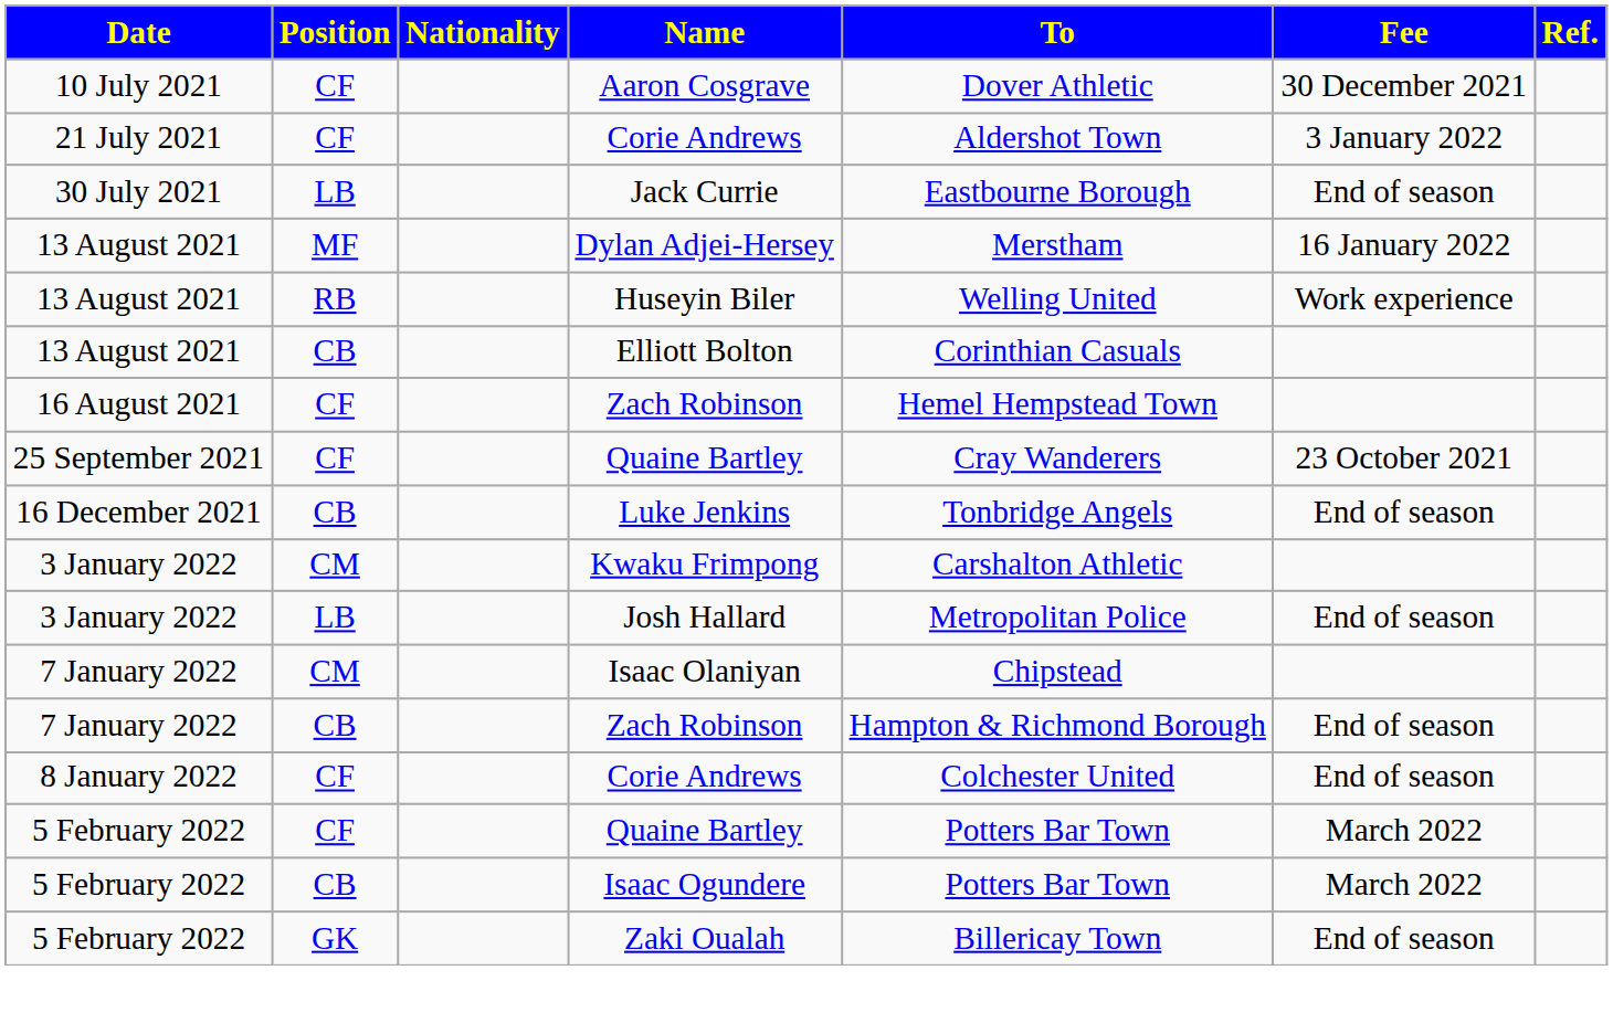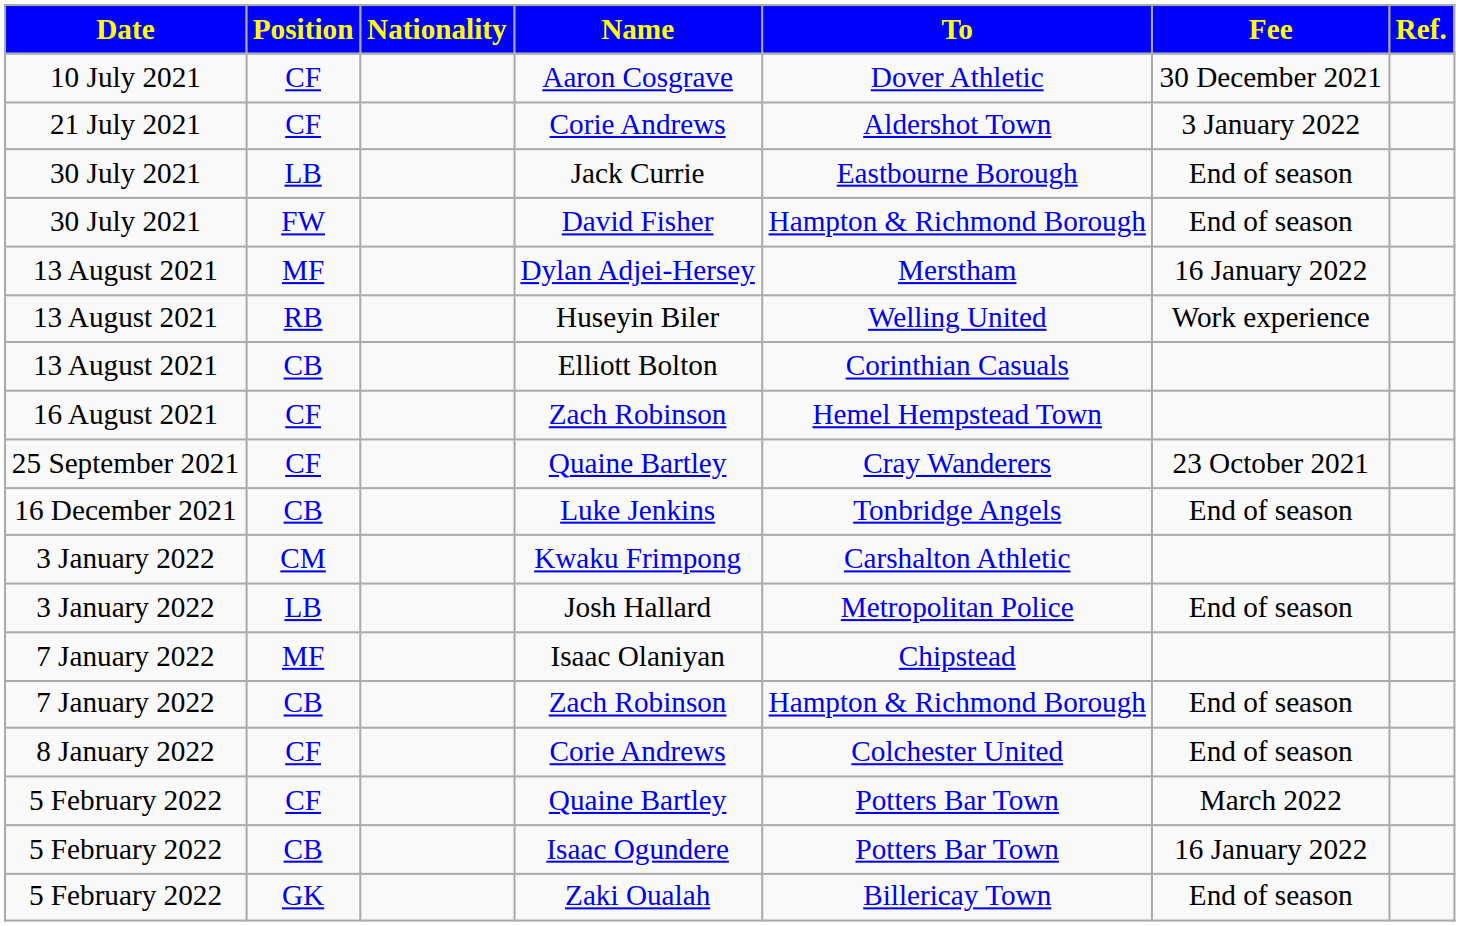+ row: 30 July 2021 | FW | David Fisher | Hampton & Richmond Borough | End of season
Isaac Olaniyan | Position: CM -> MF
Isaac Ogundere | Fee: March 2022 -> 16 January 2022
